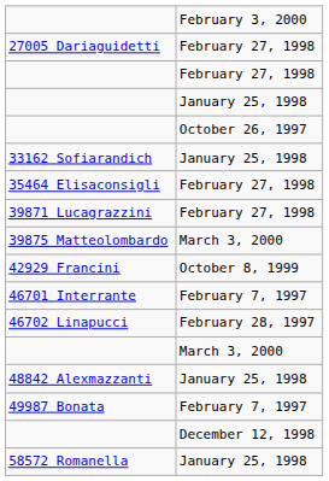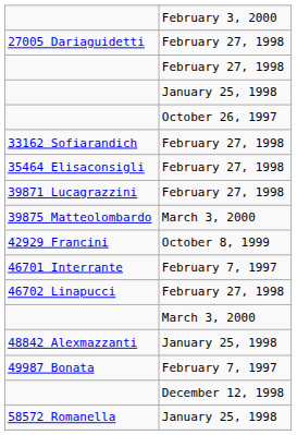row 6 | column 2: January 25, 1998 -> February 27, 1998
row 12 | column 2: February 28, 1997 -> February 27, 1998
